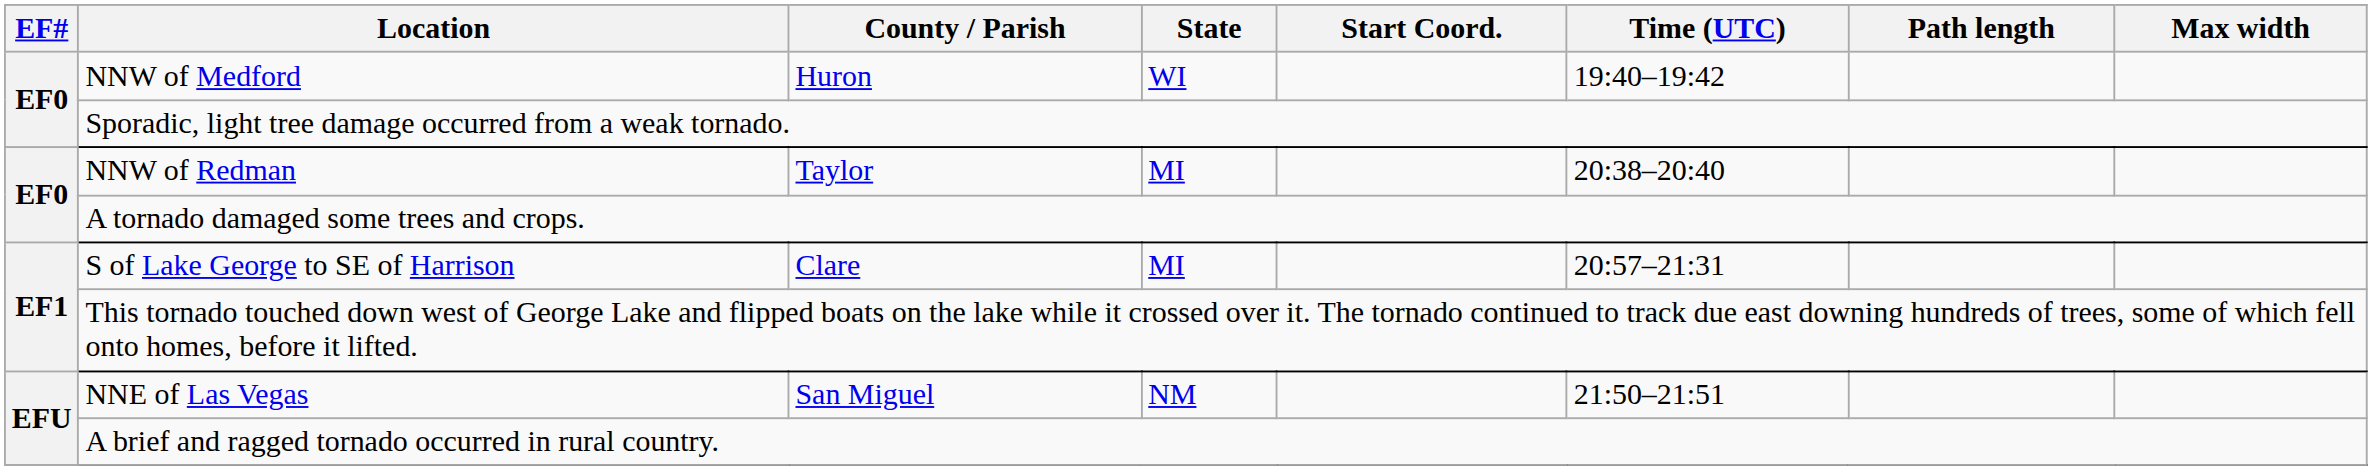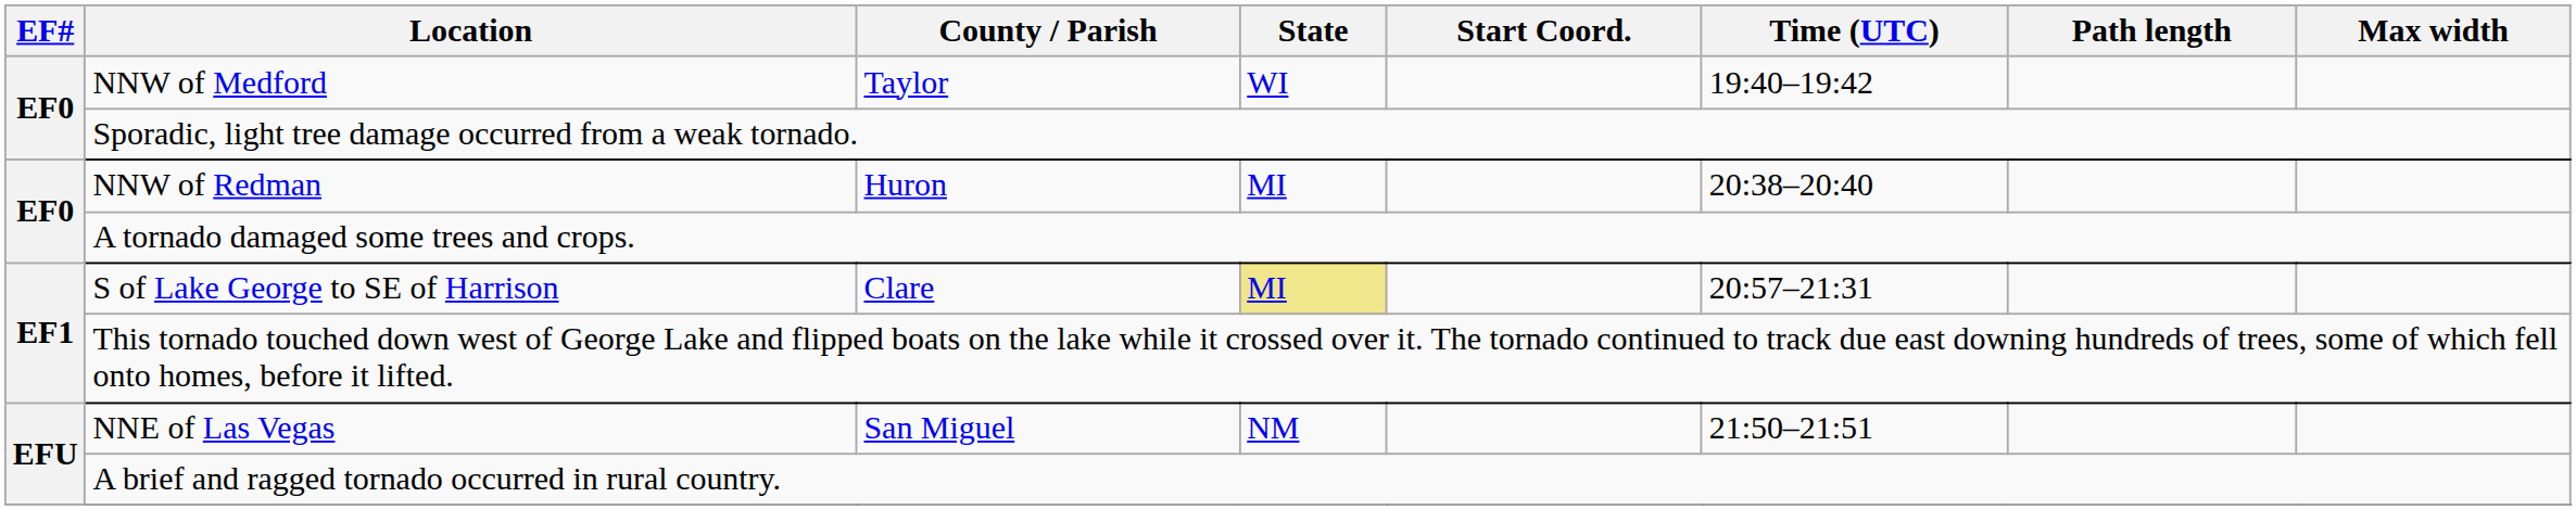NNW of Medford | County / Parish: Huron -> Taylor
NNW of Redman | County / Parish: Taylor -> Huron
S of Lake George to SE of Harrison | State: no background -> khaki background
